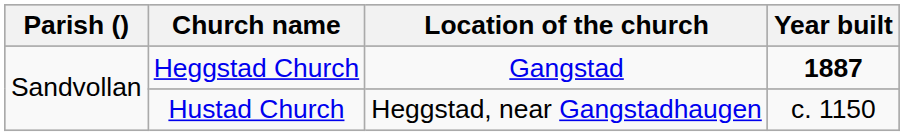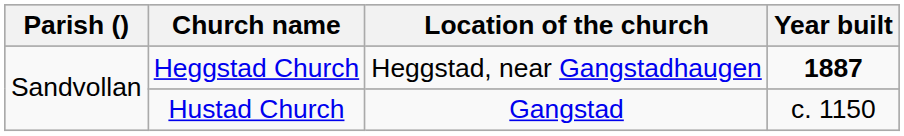Heggstad Church | Location of the church: Gangstad -> Heggstad, near Gangstadhaugen
Hustad Church | Location of the church: Heggstad, near Gangstadhaugen -> Gangstad
